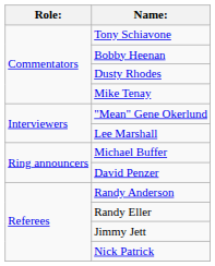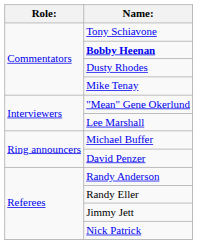Bobby Heenan | Name:: normal -> bold
